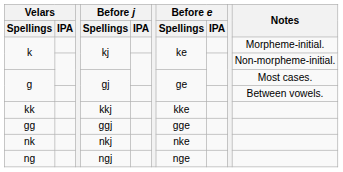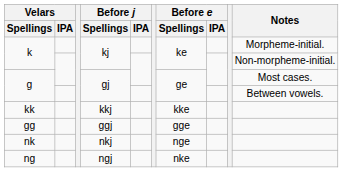nk | Before e / Spellings: nke -> nge
ng | Before e / Spellings: nge -> nke
